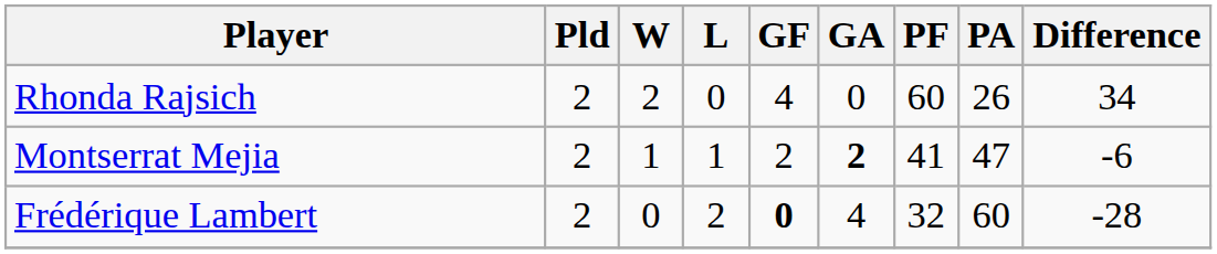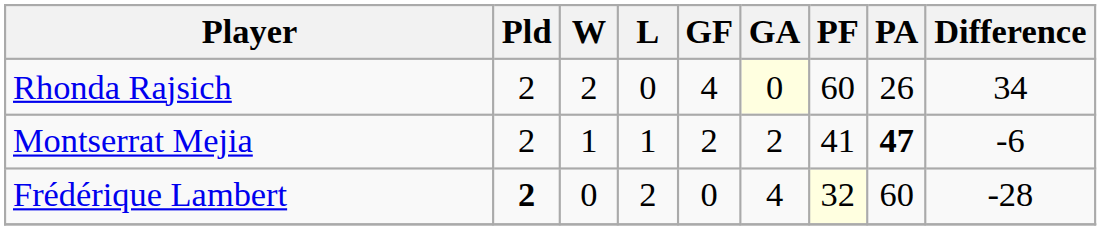Rhonda Rajsich | GA: no background -> lightyellow background
Montserrat Mejia | GA: bold -> normal
Montserrat Mejia | PA: normal -> bold
Frédérique Lambert | Pld: normal -> bold
Frédérique Lambert | GF: bold -> normal
Frédérique Lambert | PF: no background -> lightyellow background
